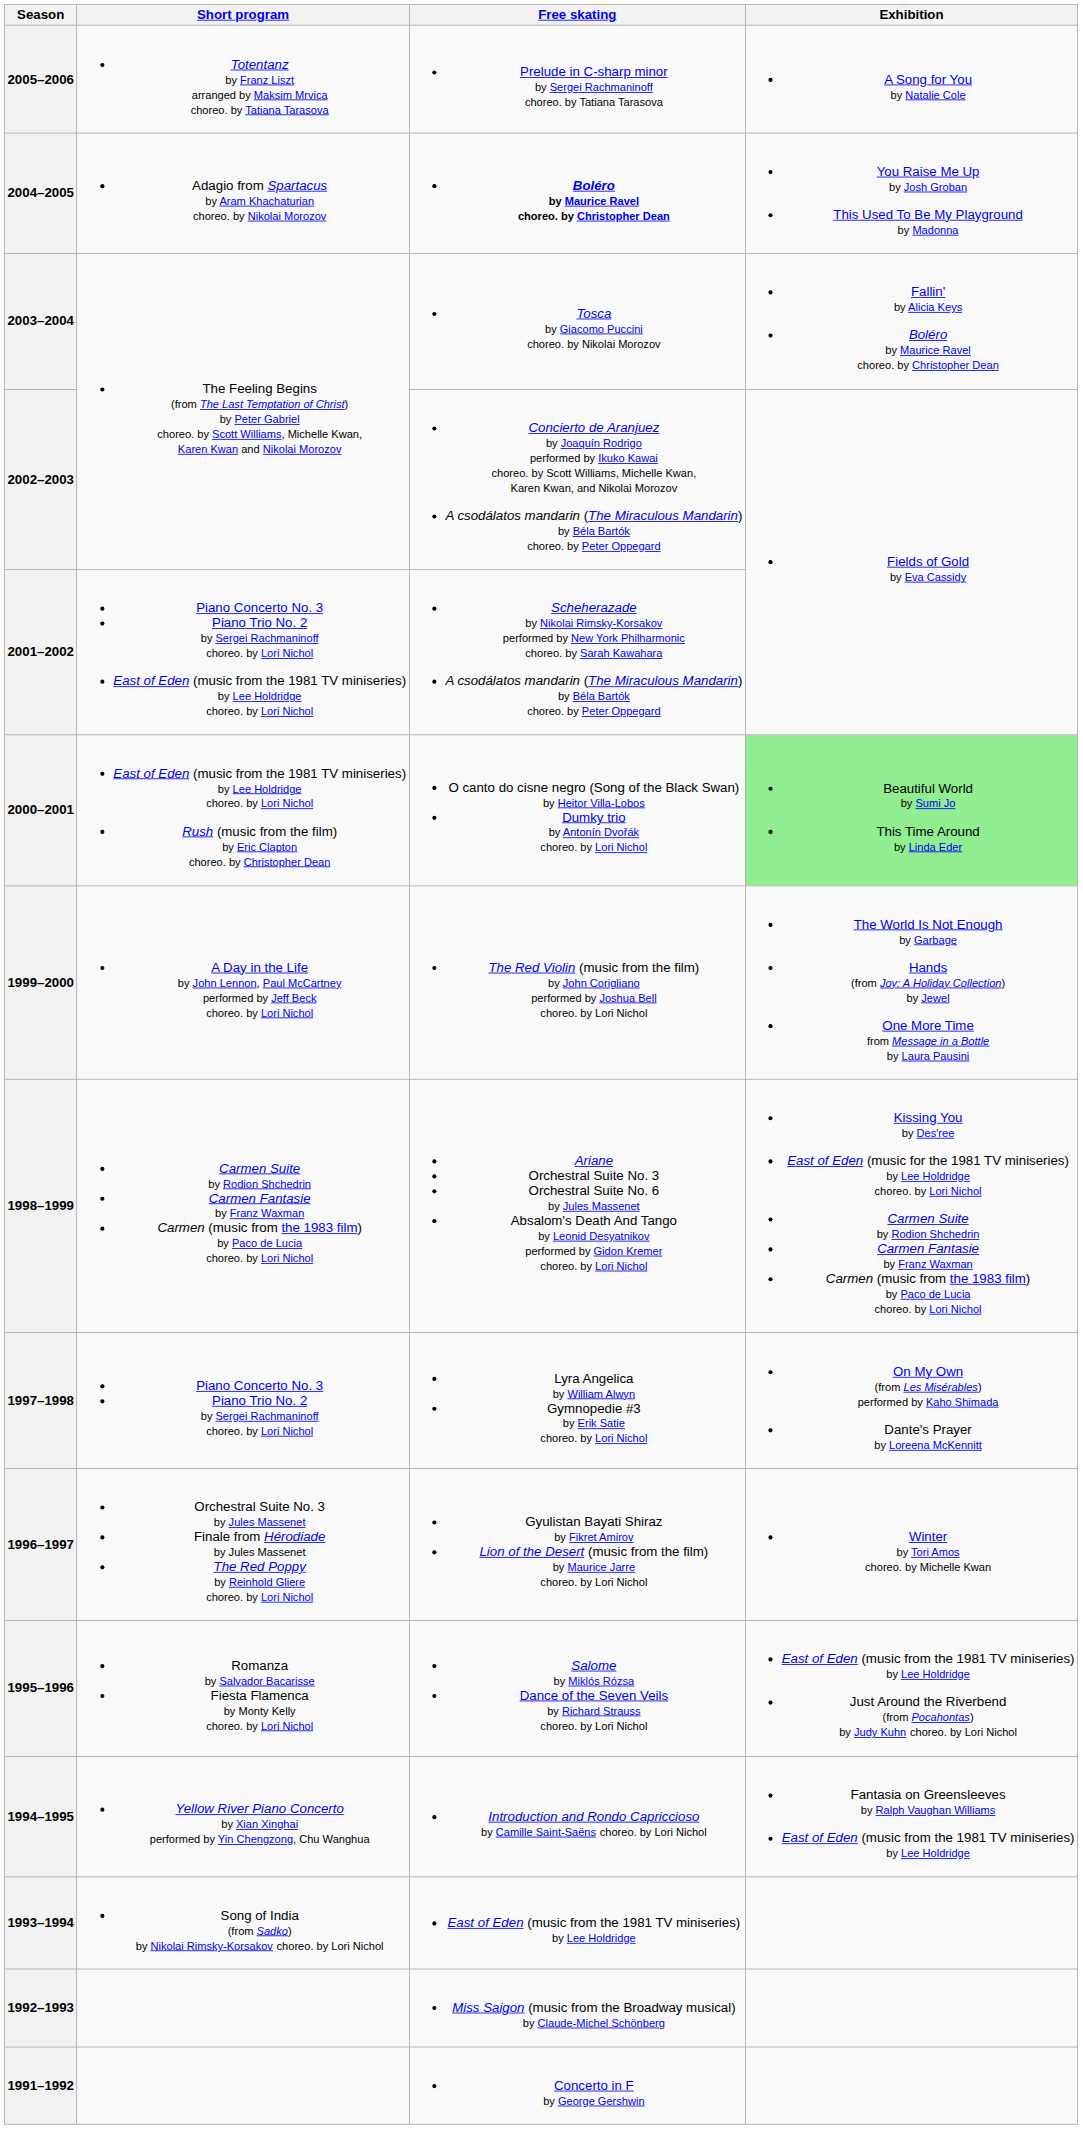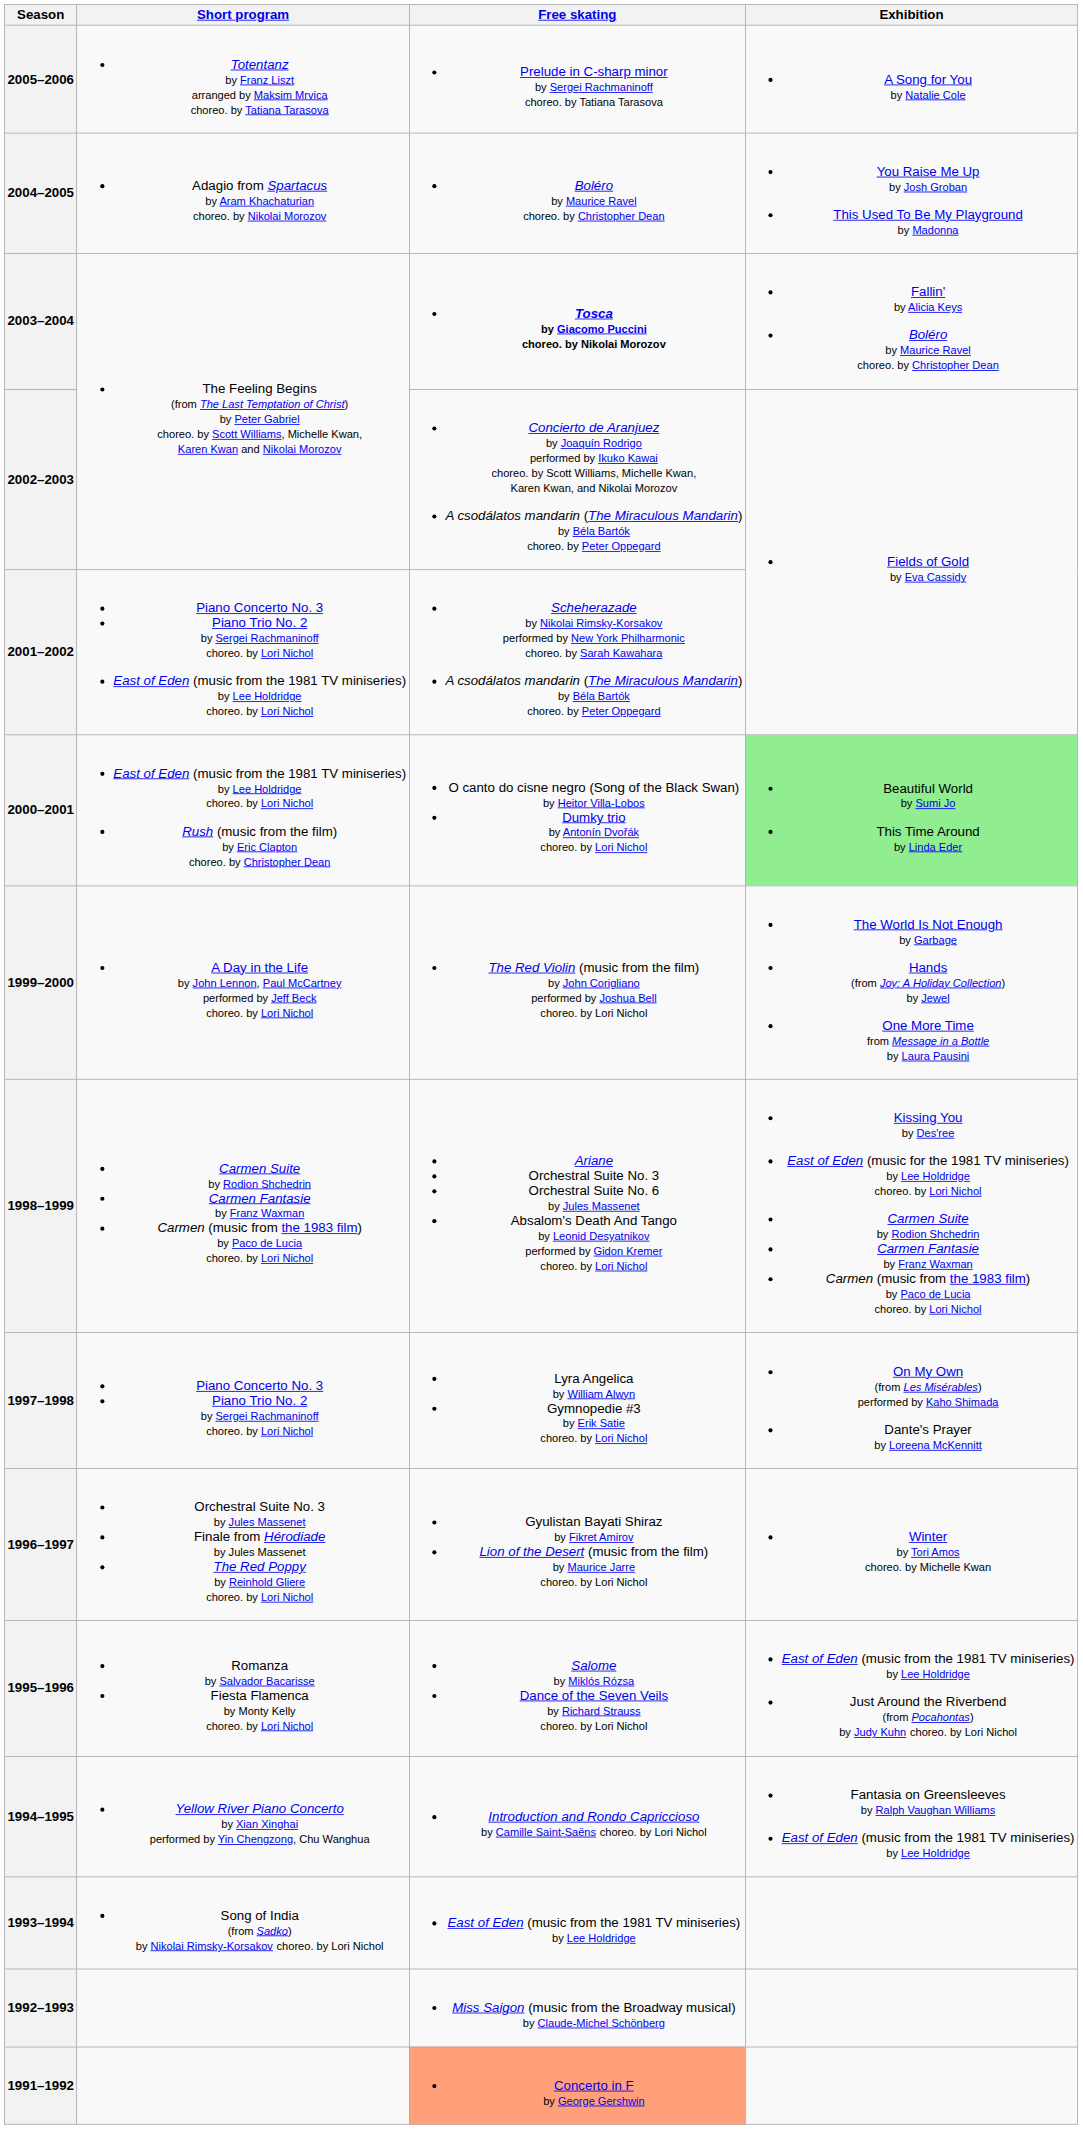2004–2005 | Free skating: bold -> normal
2003–2004 | Free skating: normal -> bold
1991–1992 | Free skating: no background -> lightsalmon background
